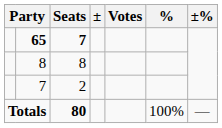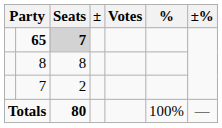65 | Seats: no background -> lightgrey background
